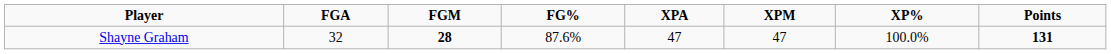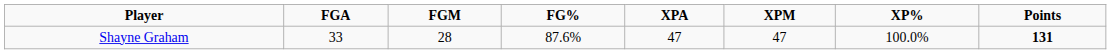Shayne Graham | FGA: 32 -> 33
Shayne Graham | FGM: bold -> normal
